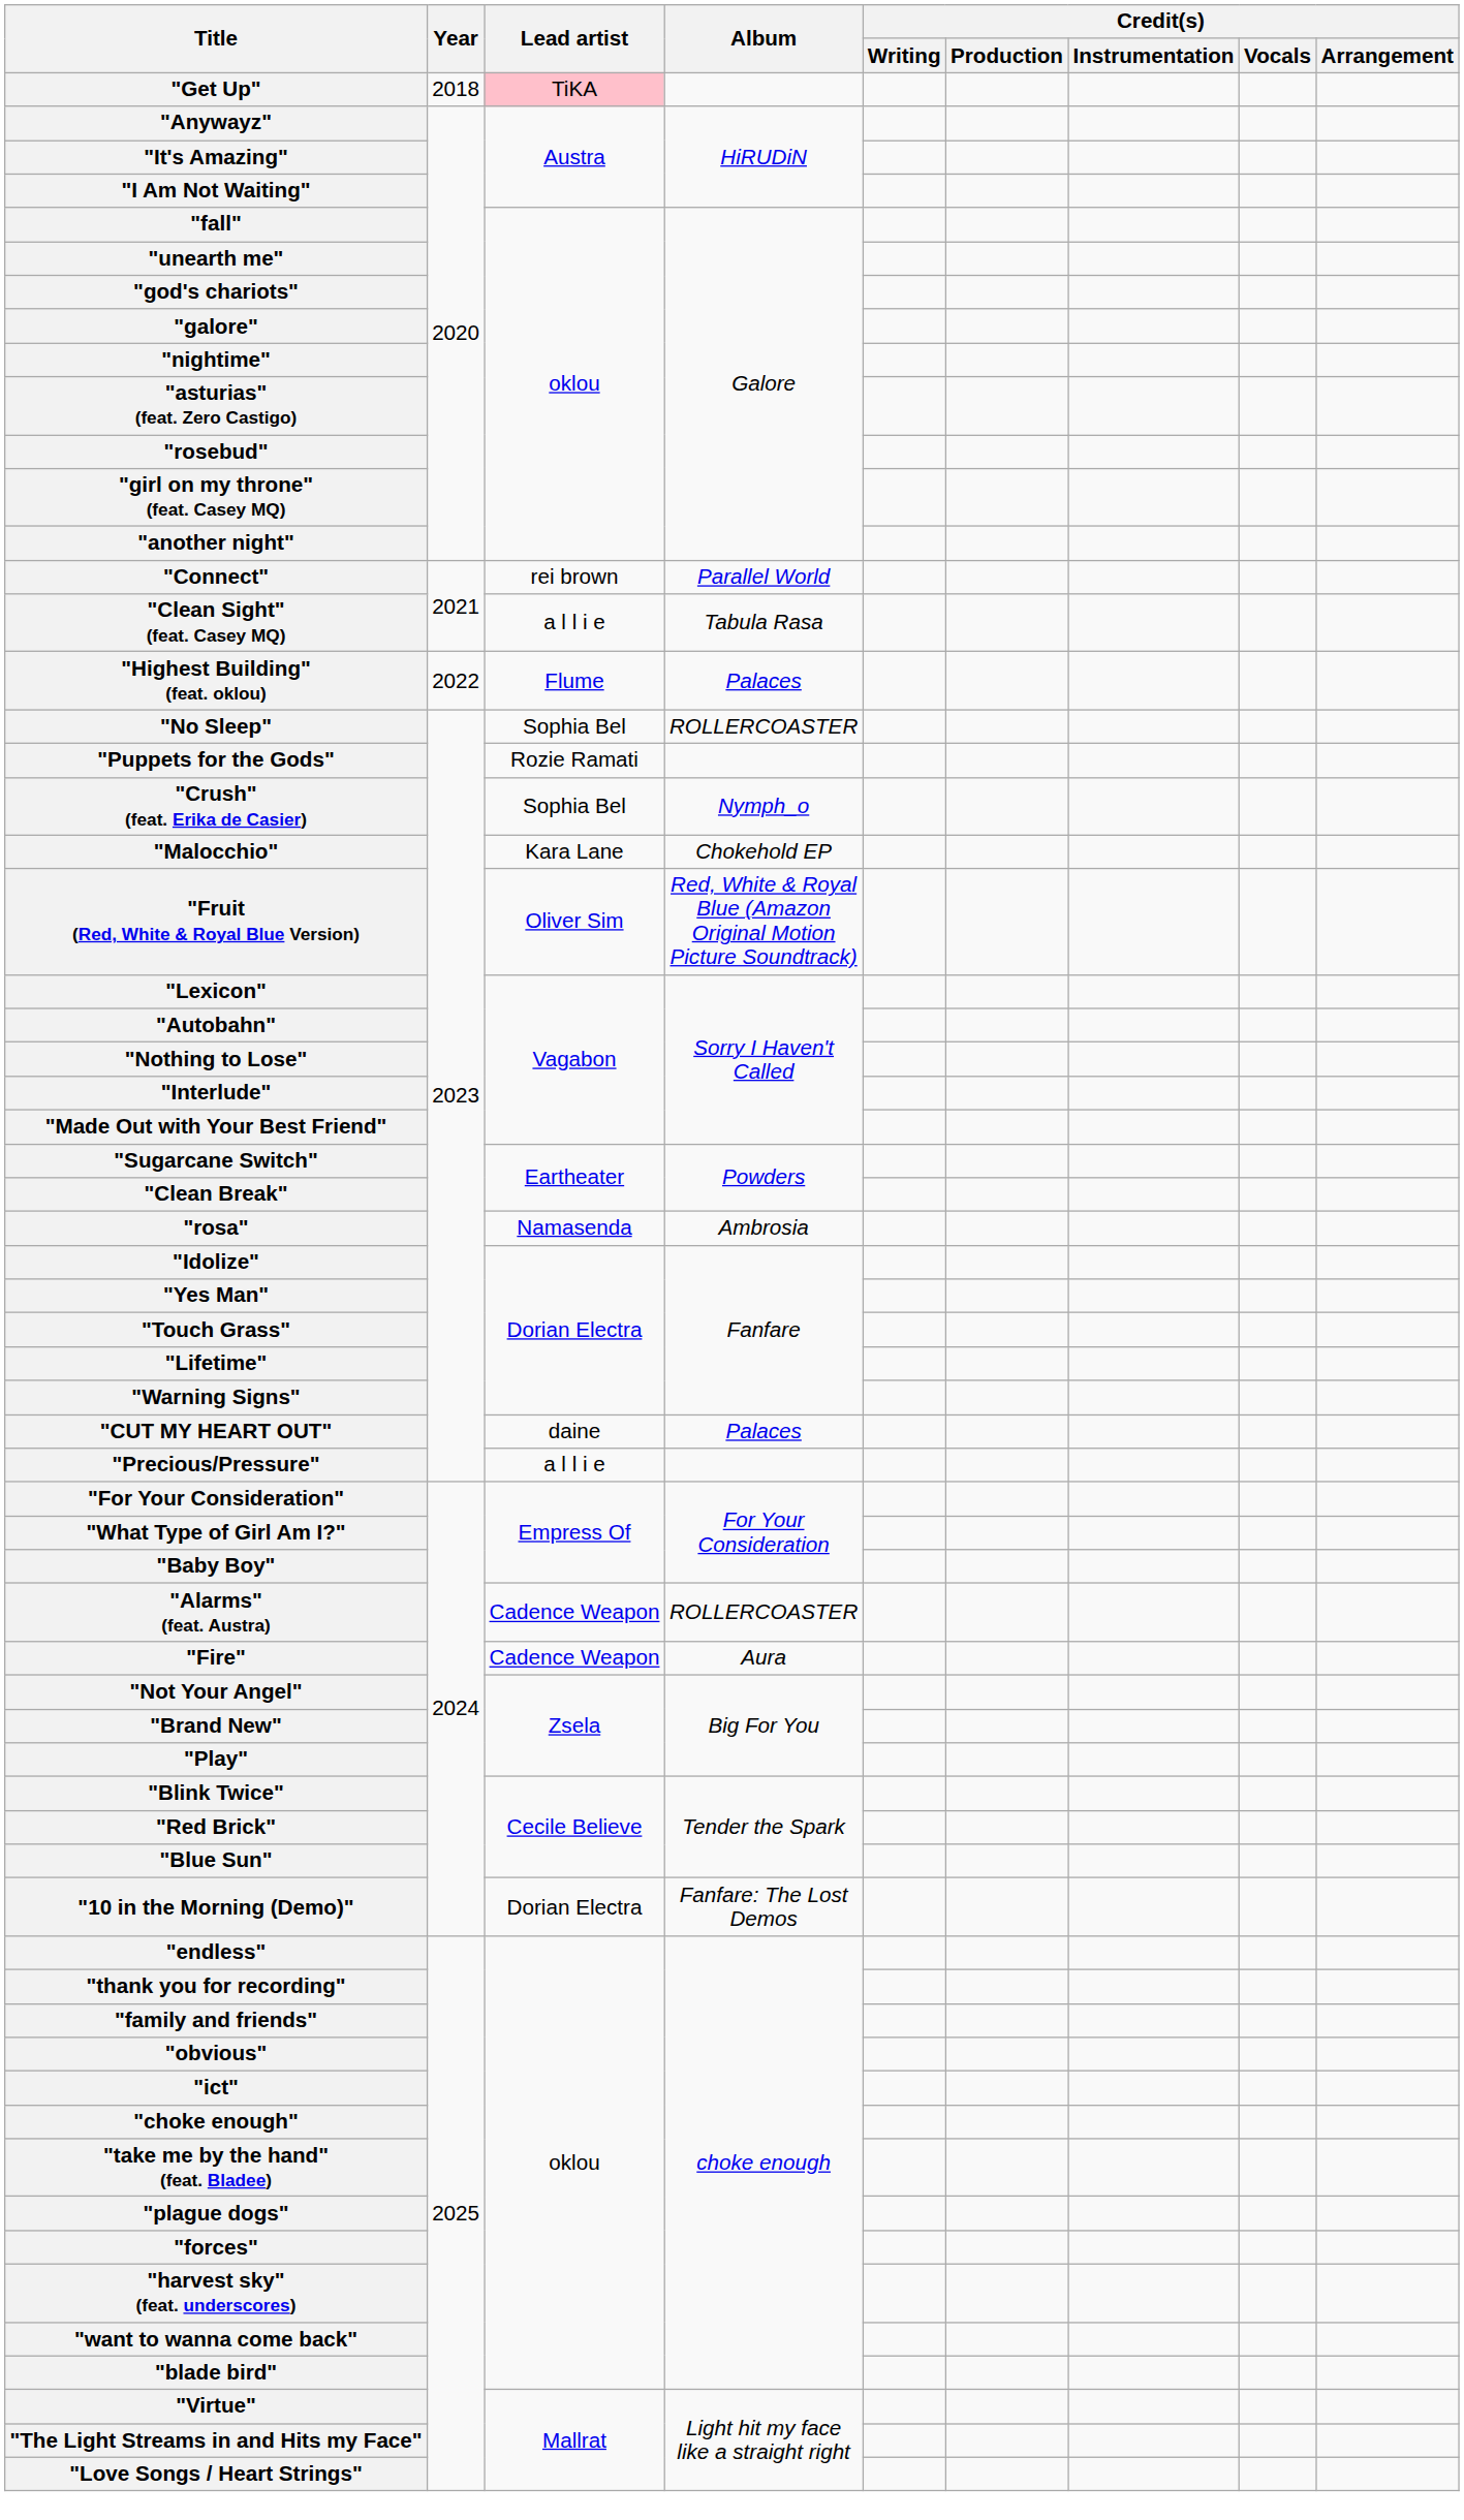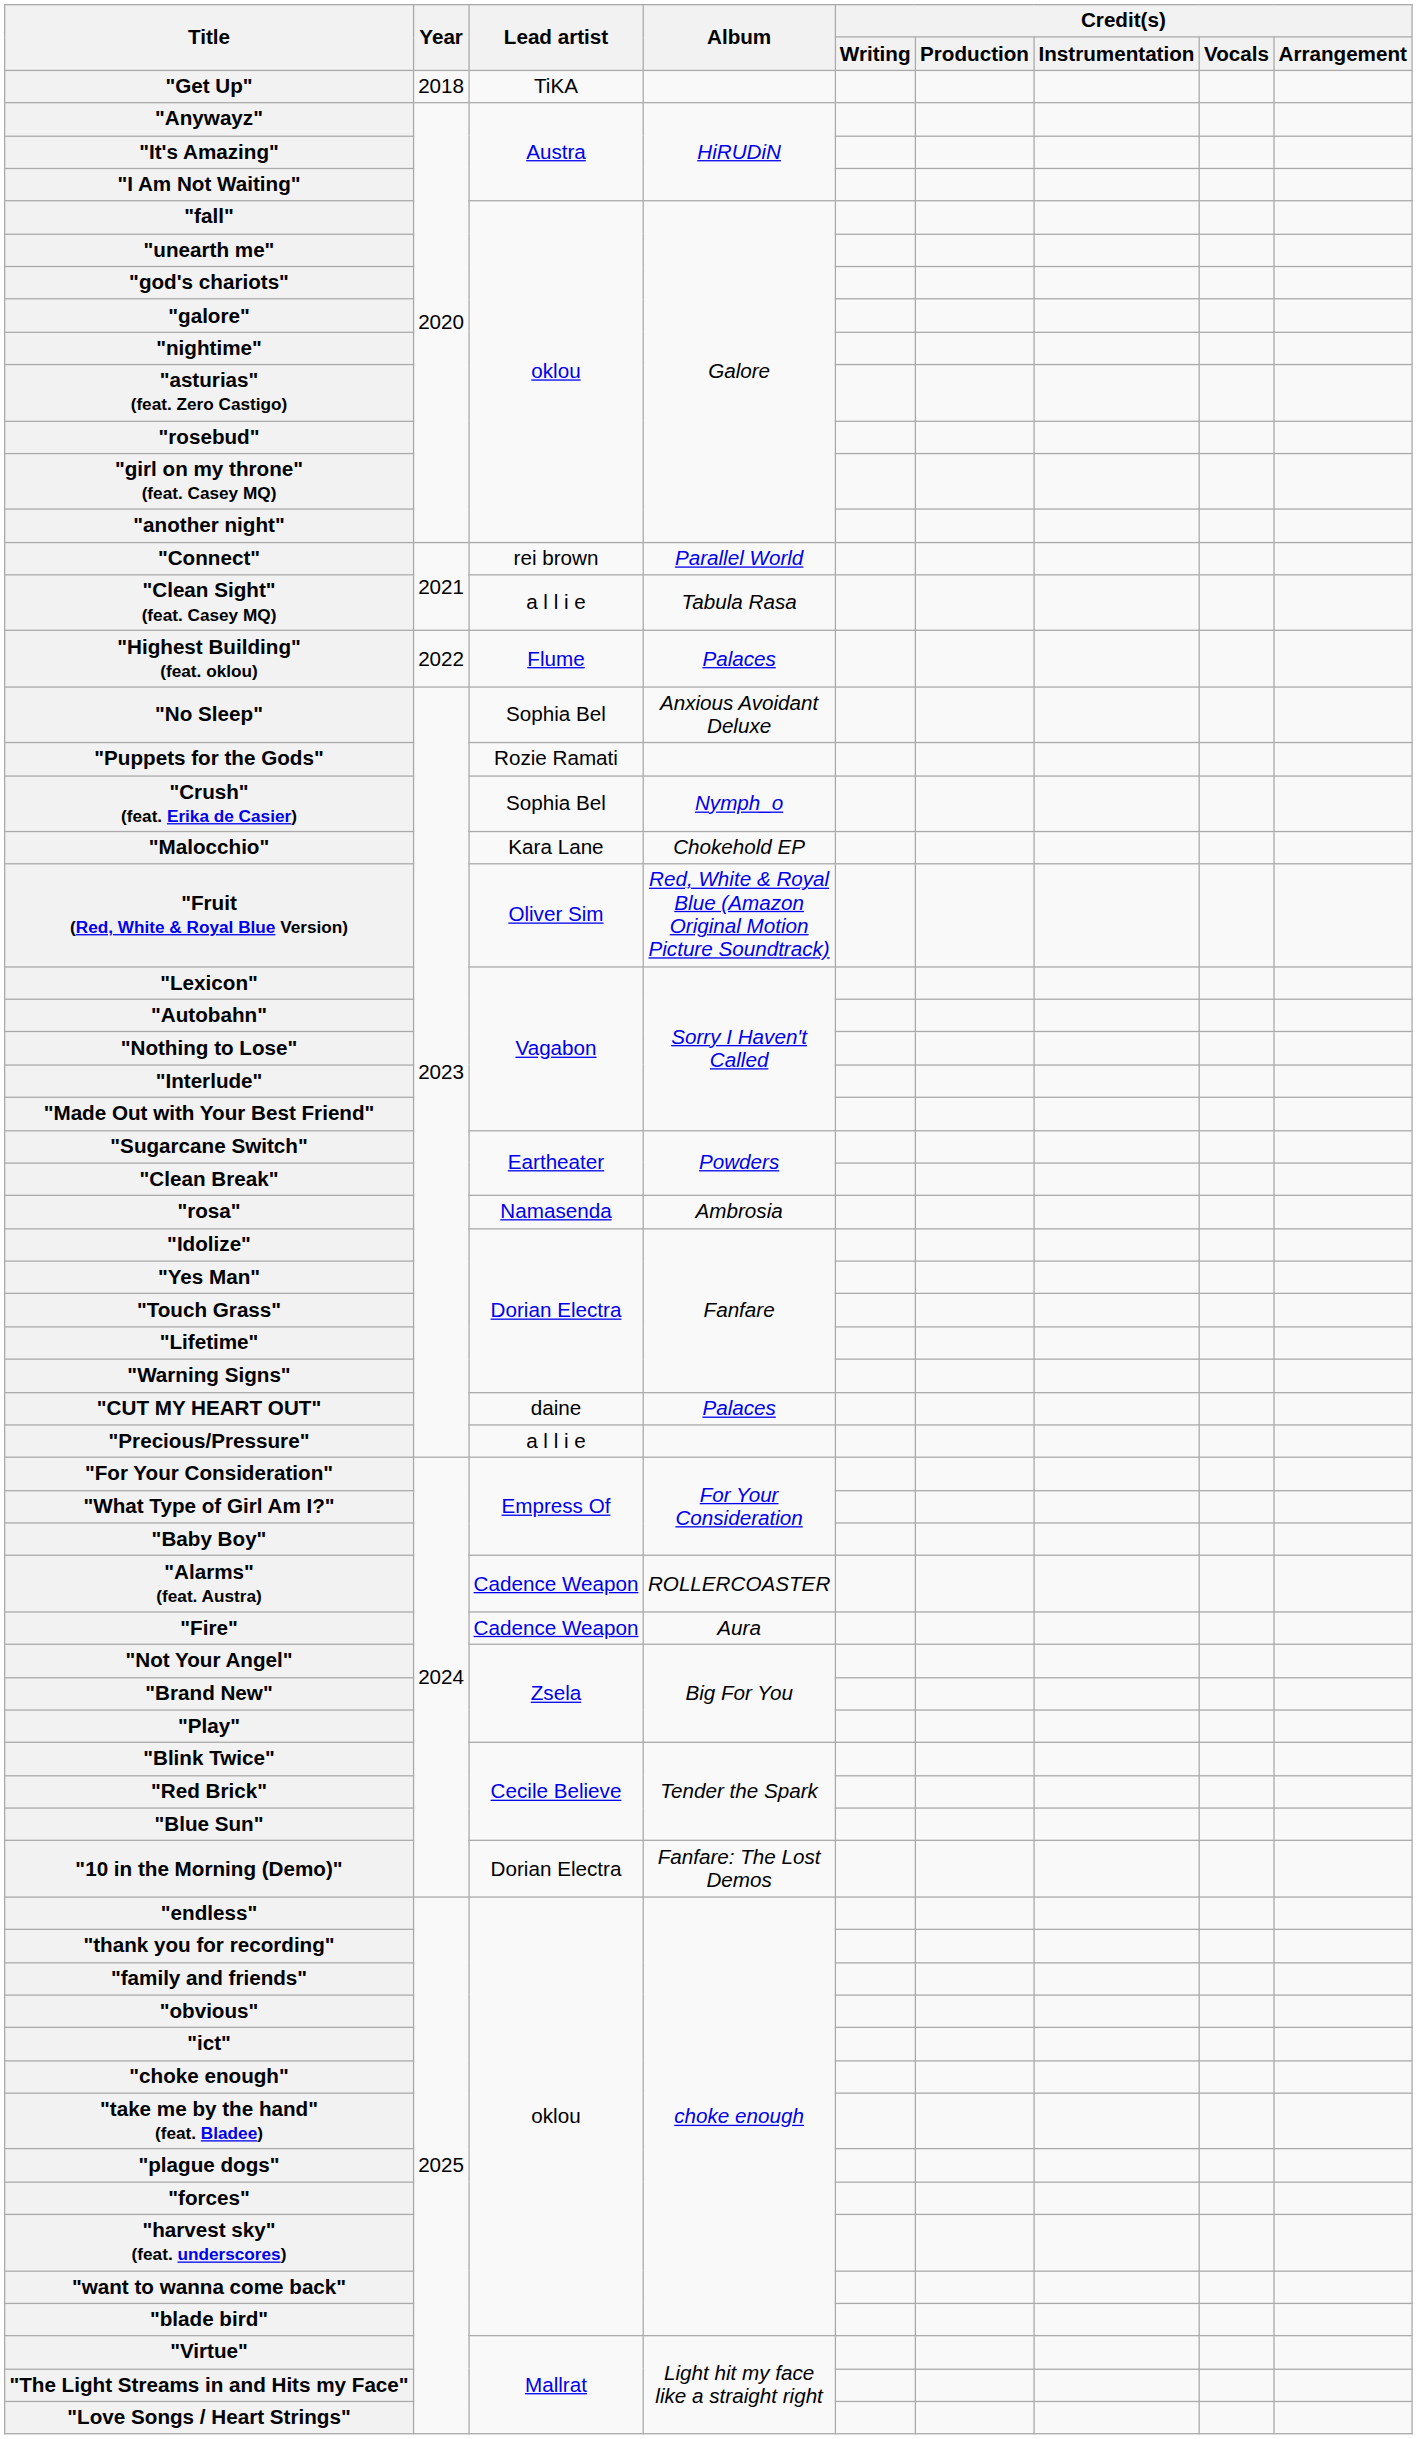"Get Up" | Lead artist: pink background -> no background
"No Sleep" | Album: ROLLERCOASTER -> Anxious Avoidant Deluxe
